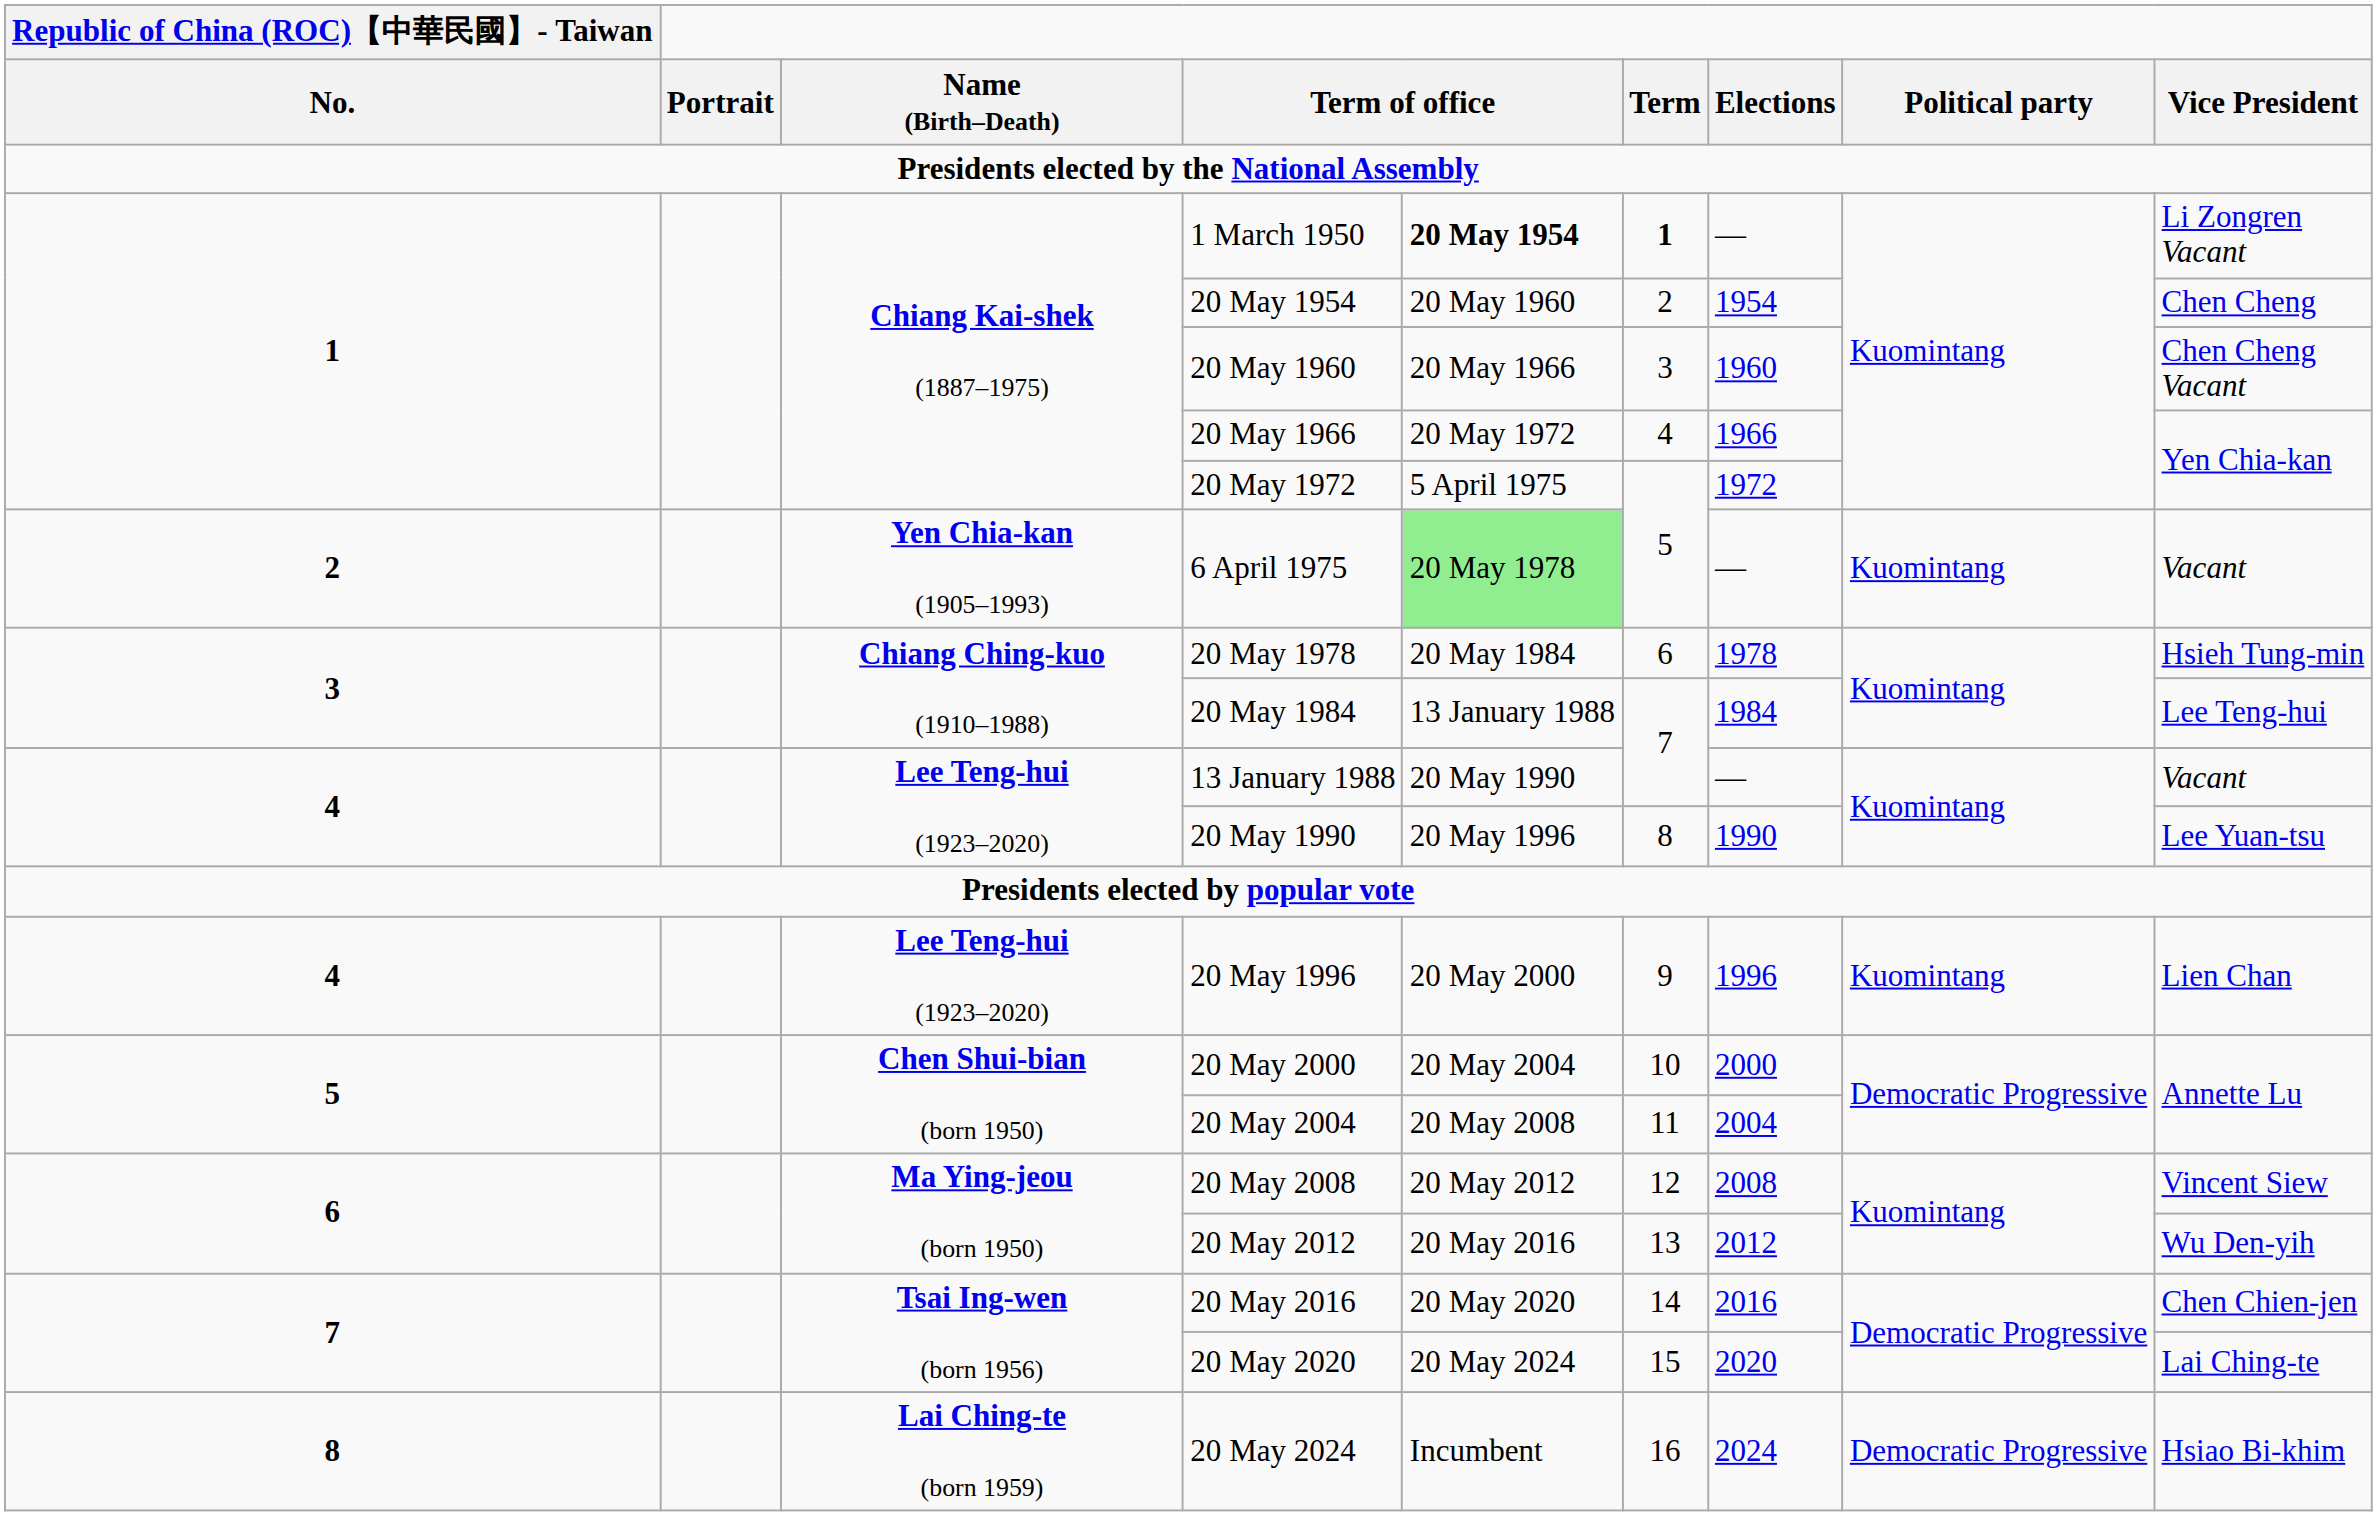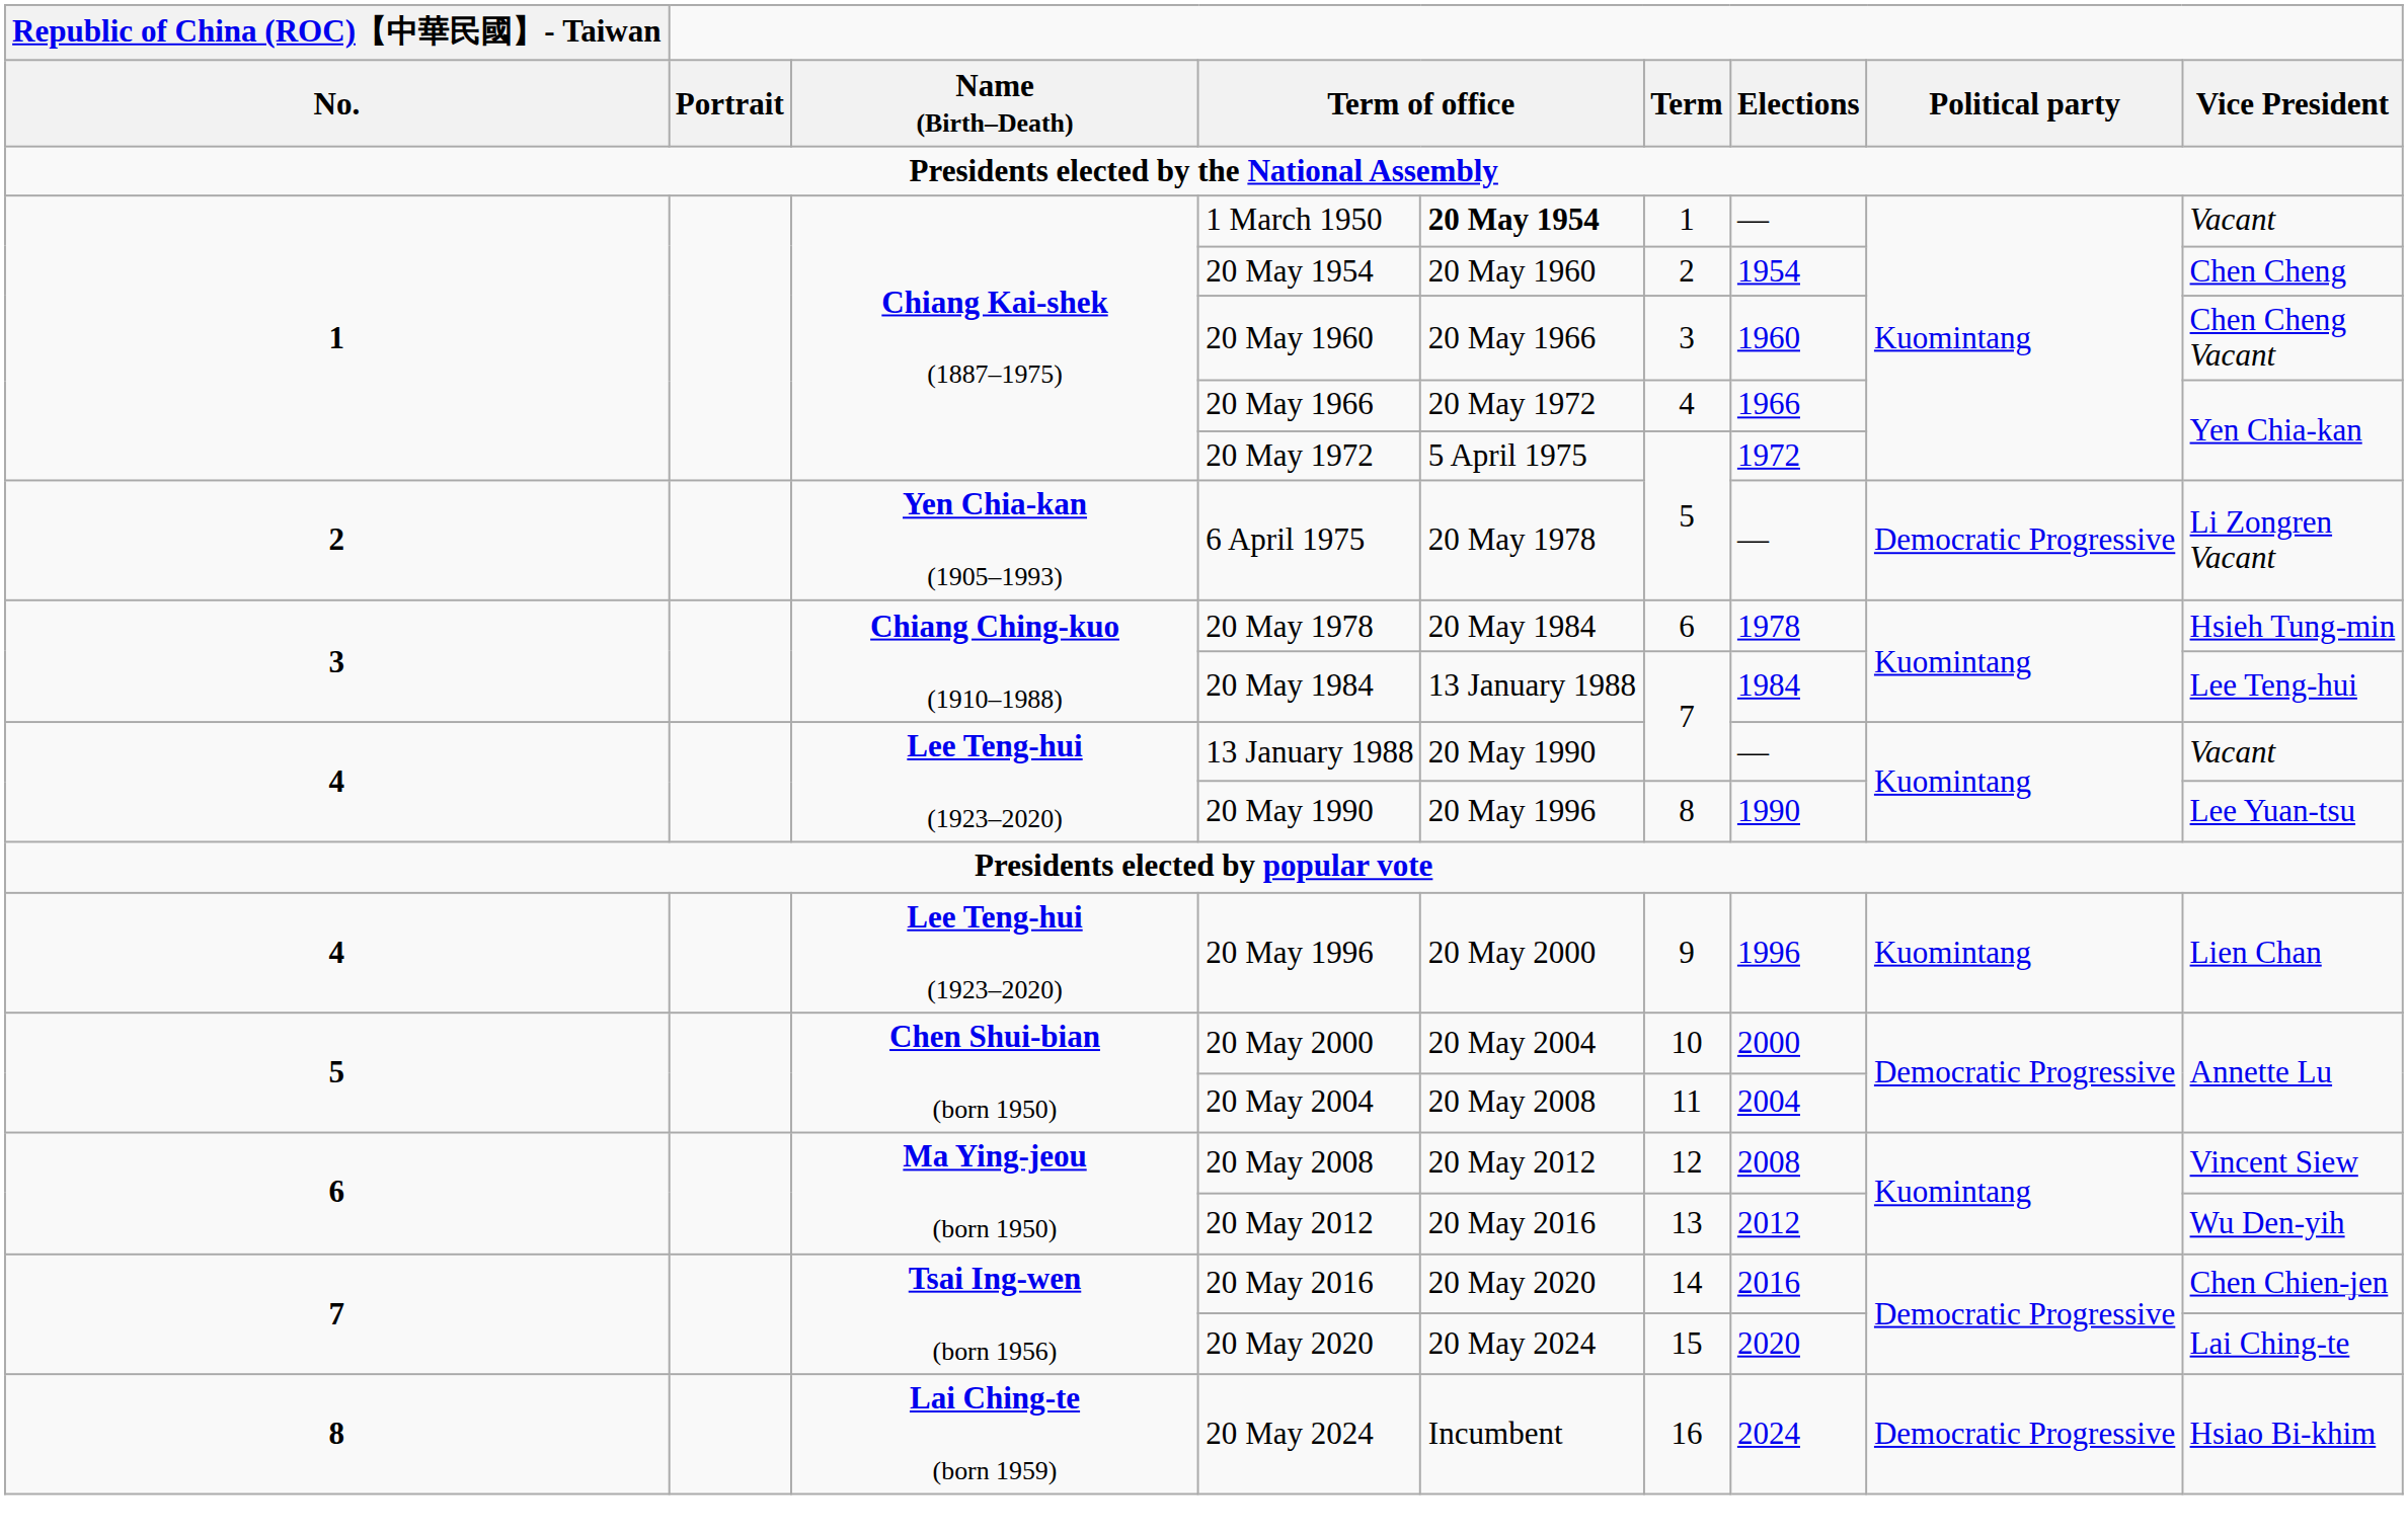1 March 1950 | Term: bold -> normal
1 March 1950 | Vice President: Li Zongren Vacant -> Vacant
6 April 1975 | column 5: lightgreen background -> no background
6 April 1975 | Political party: Kuomintang -> Democratic Progressive
6 April 1975 | Vice President: Vacant -> Li Zongren Vacant
